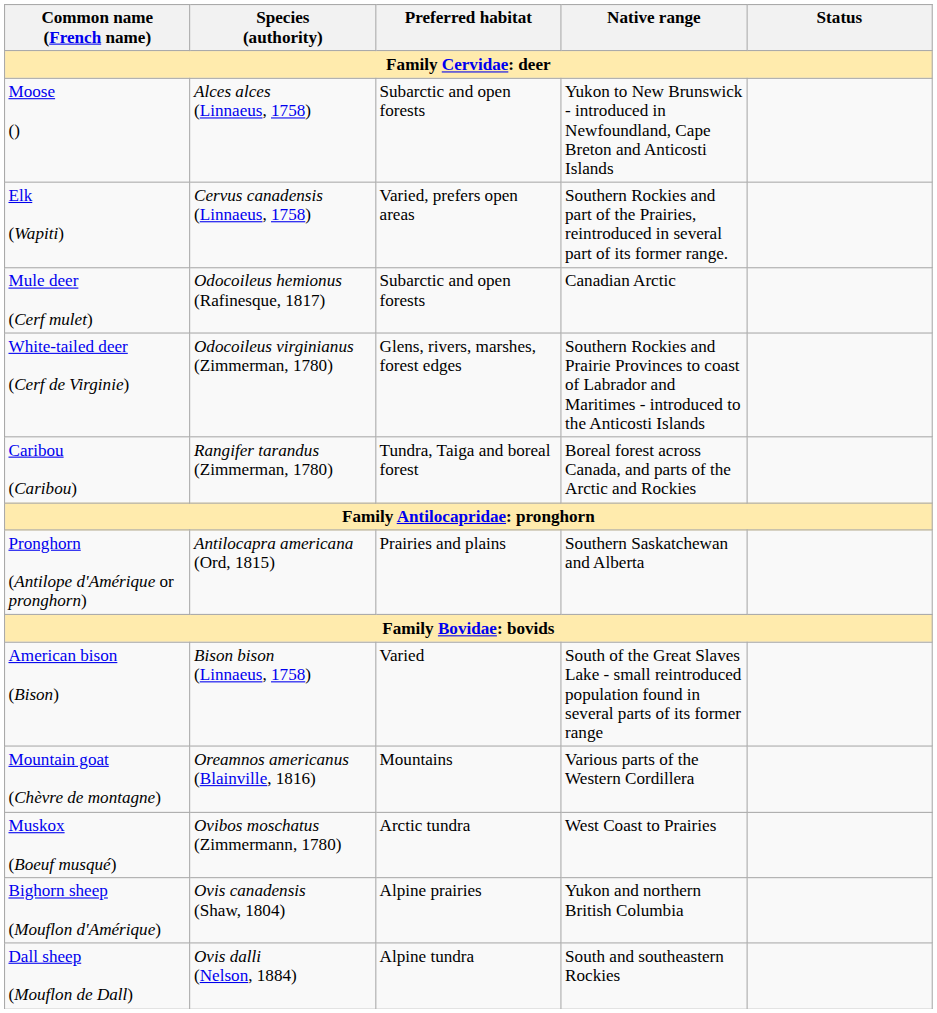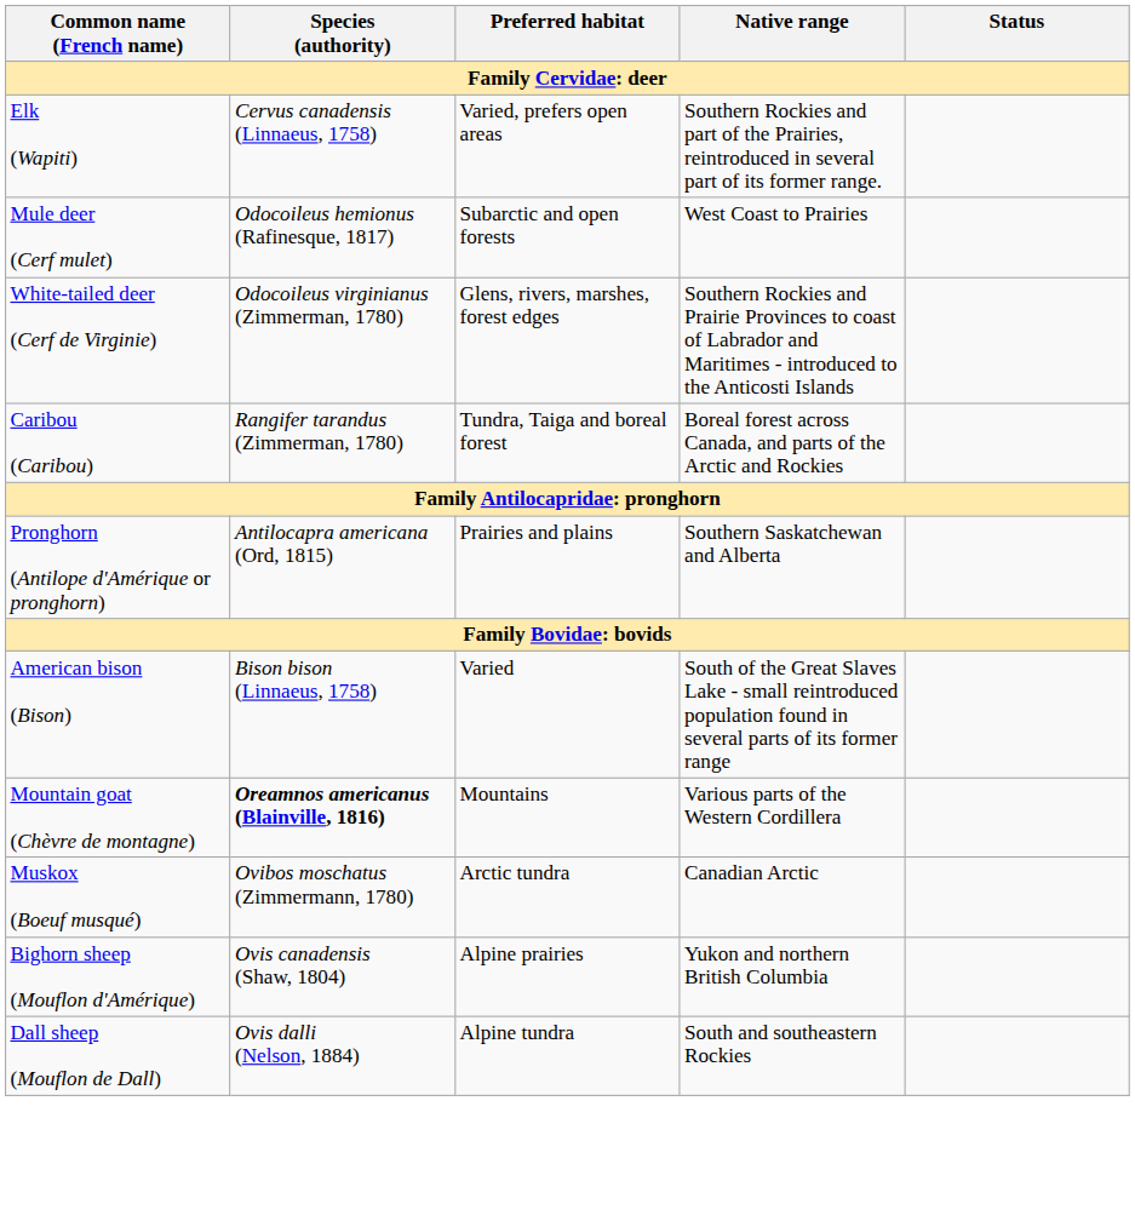- row: Moose () | Alces alces (Linnaeus, 1758) | Subarctic and open forests | Yukon to New Brunswick - introduced in Newfoundland, Cape Breton and Anticosti Islands
Mule deer (Cerf mulet) | Native range: Canadian Arctic -> West Coast to Prairies
Mountain goat (Chèvre de montagne) | Species (authority): normal -> bold
Muskox (Boeuf musqué) | Native range: West Coast to Prairies -> Canadian Arctic
